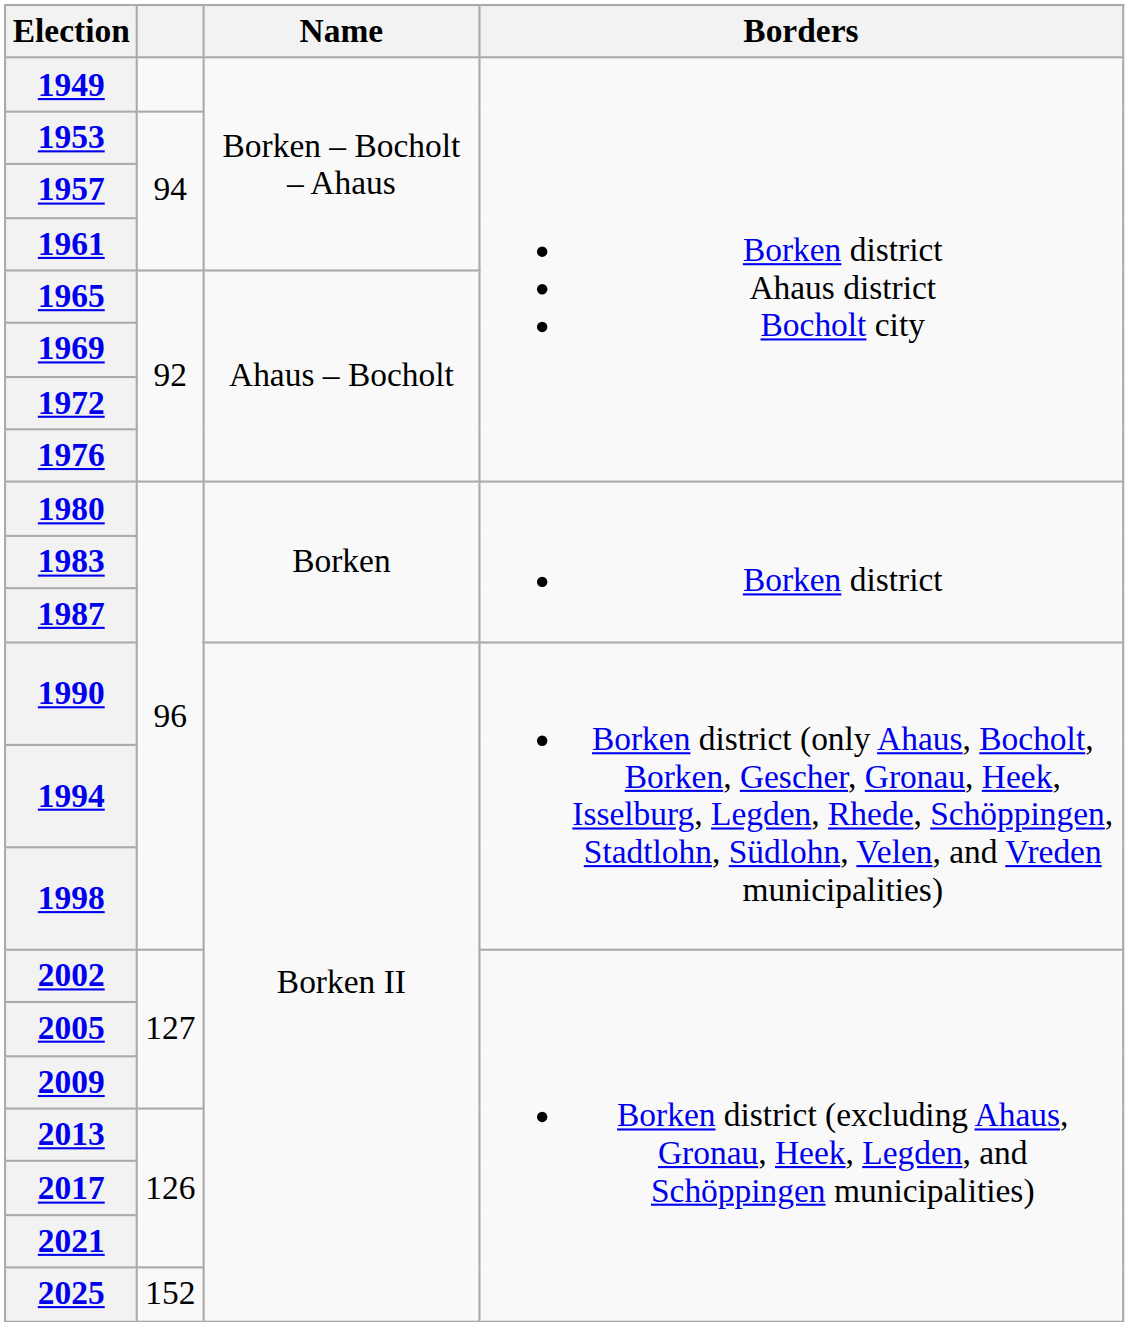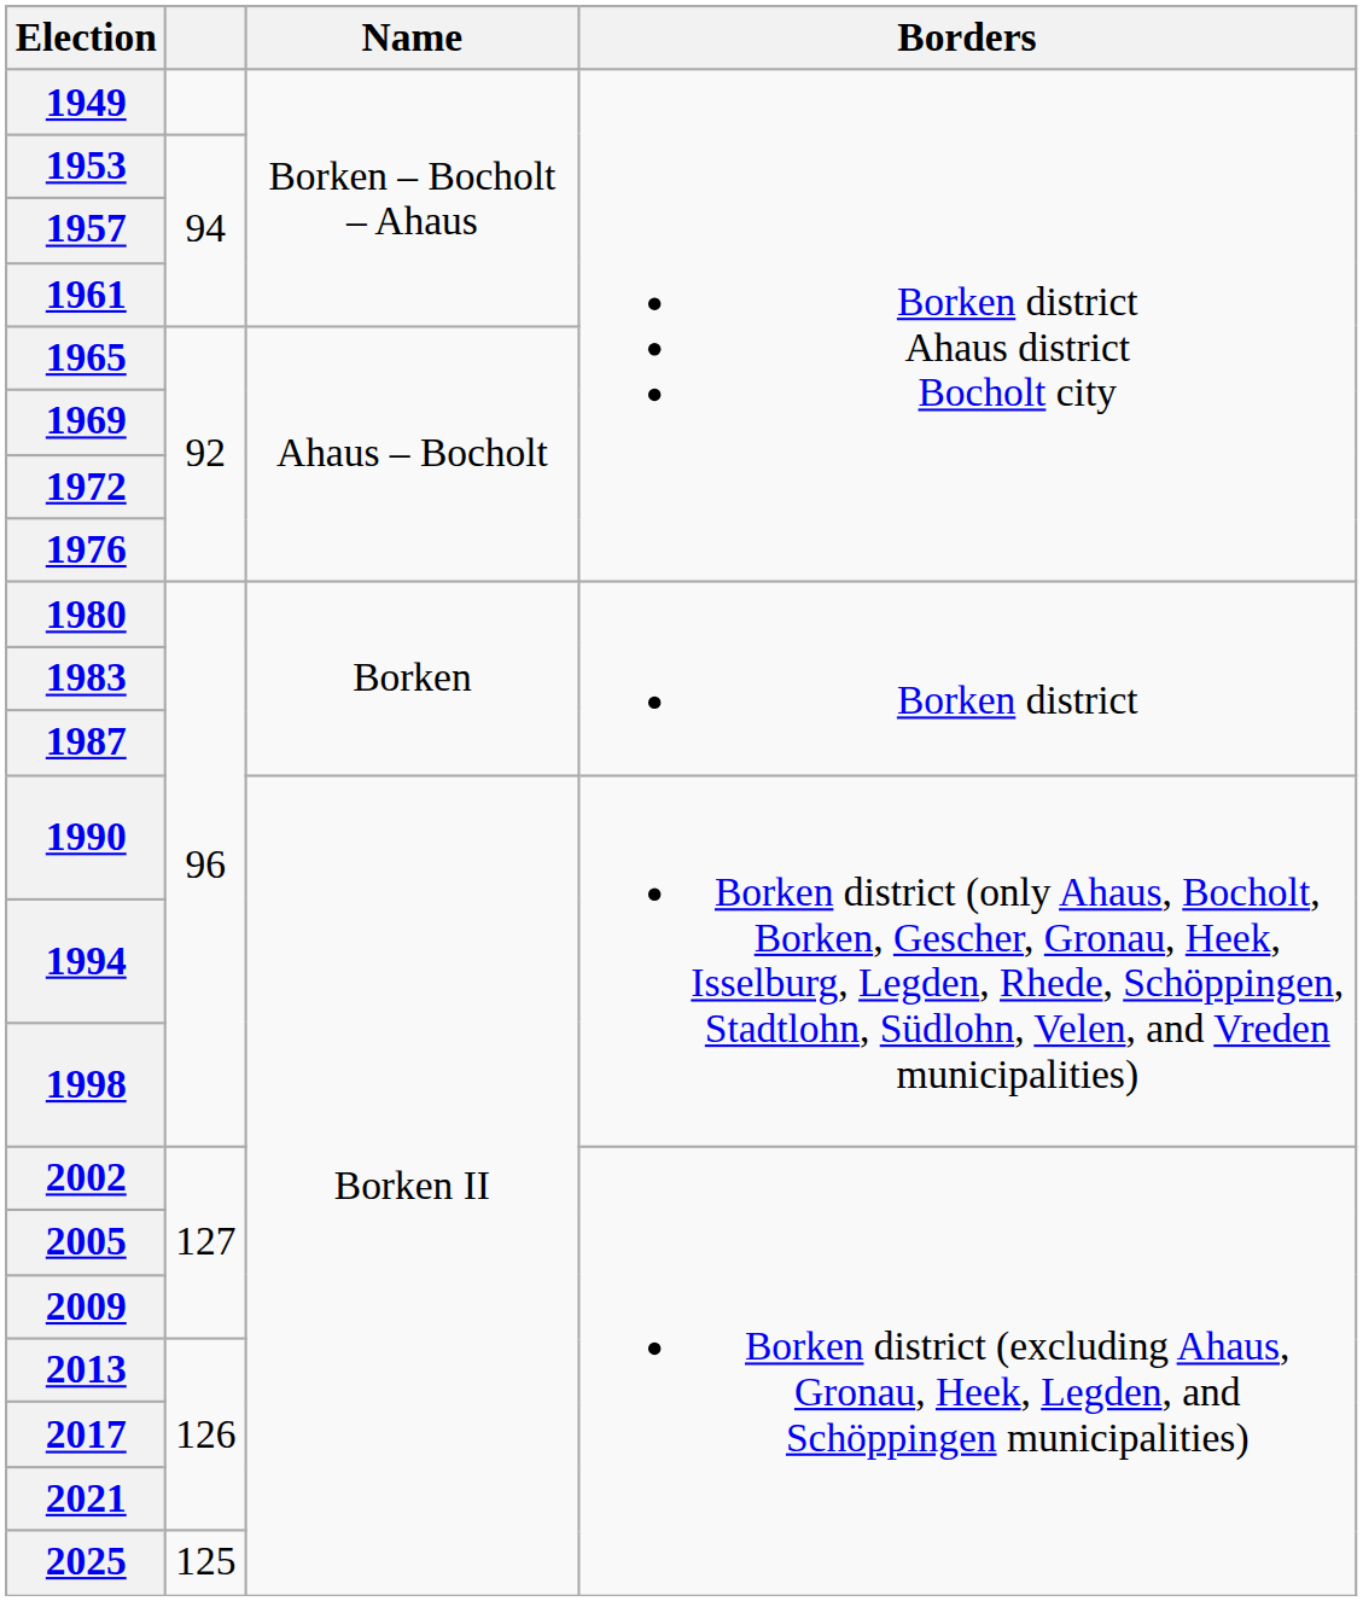2025 | column 2: 152 -> 125
